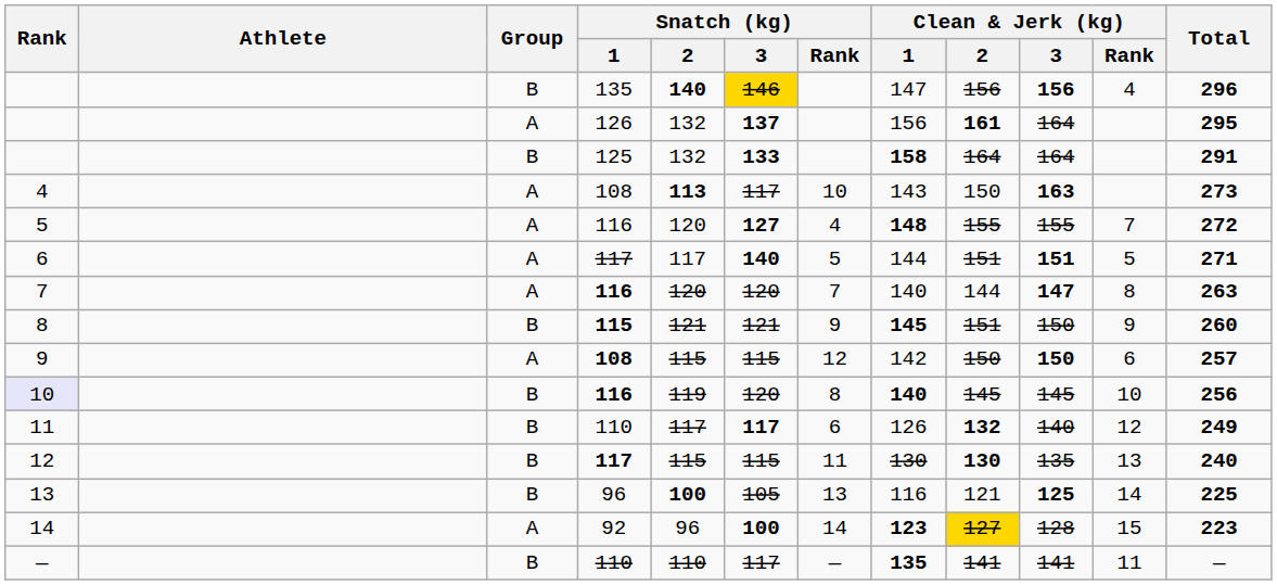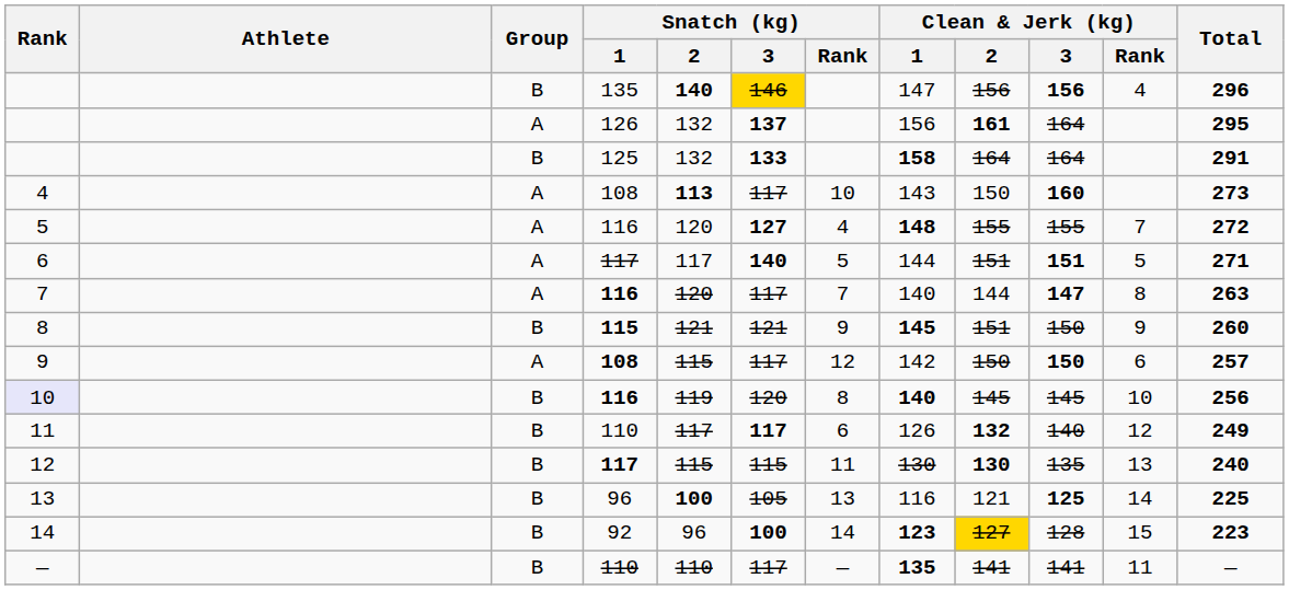row 6 | Clean & Jerk (kg) / 3: 163 -> 160
row 9 | Snatch (kg) / 3: 120 -> 117
row 11 | Snatch (kg) / 3: 115 -> 117
row 16 | Group: A -> B
